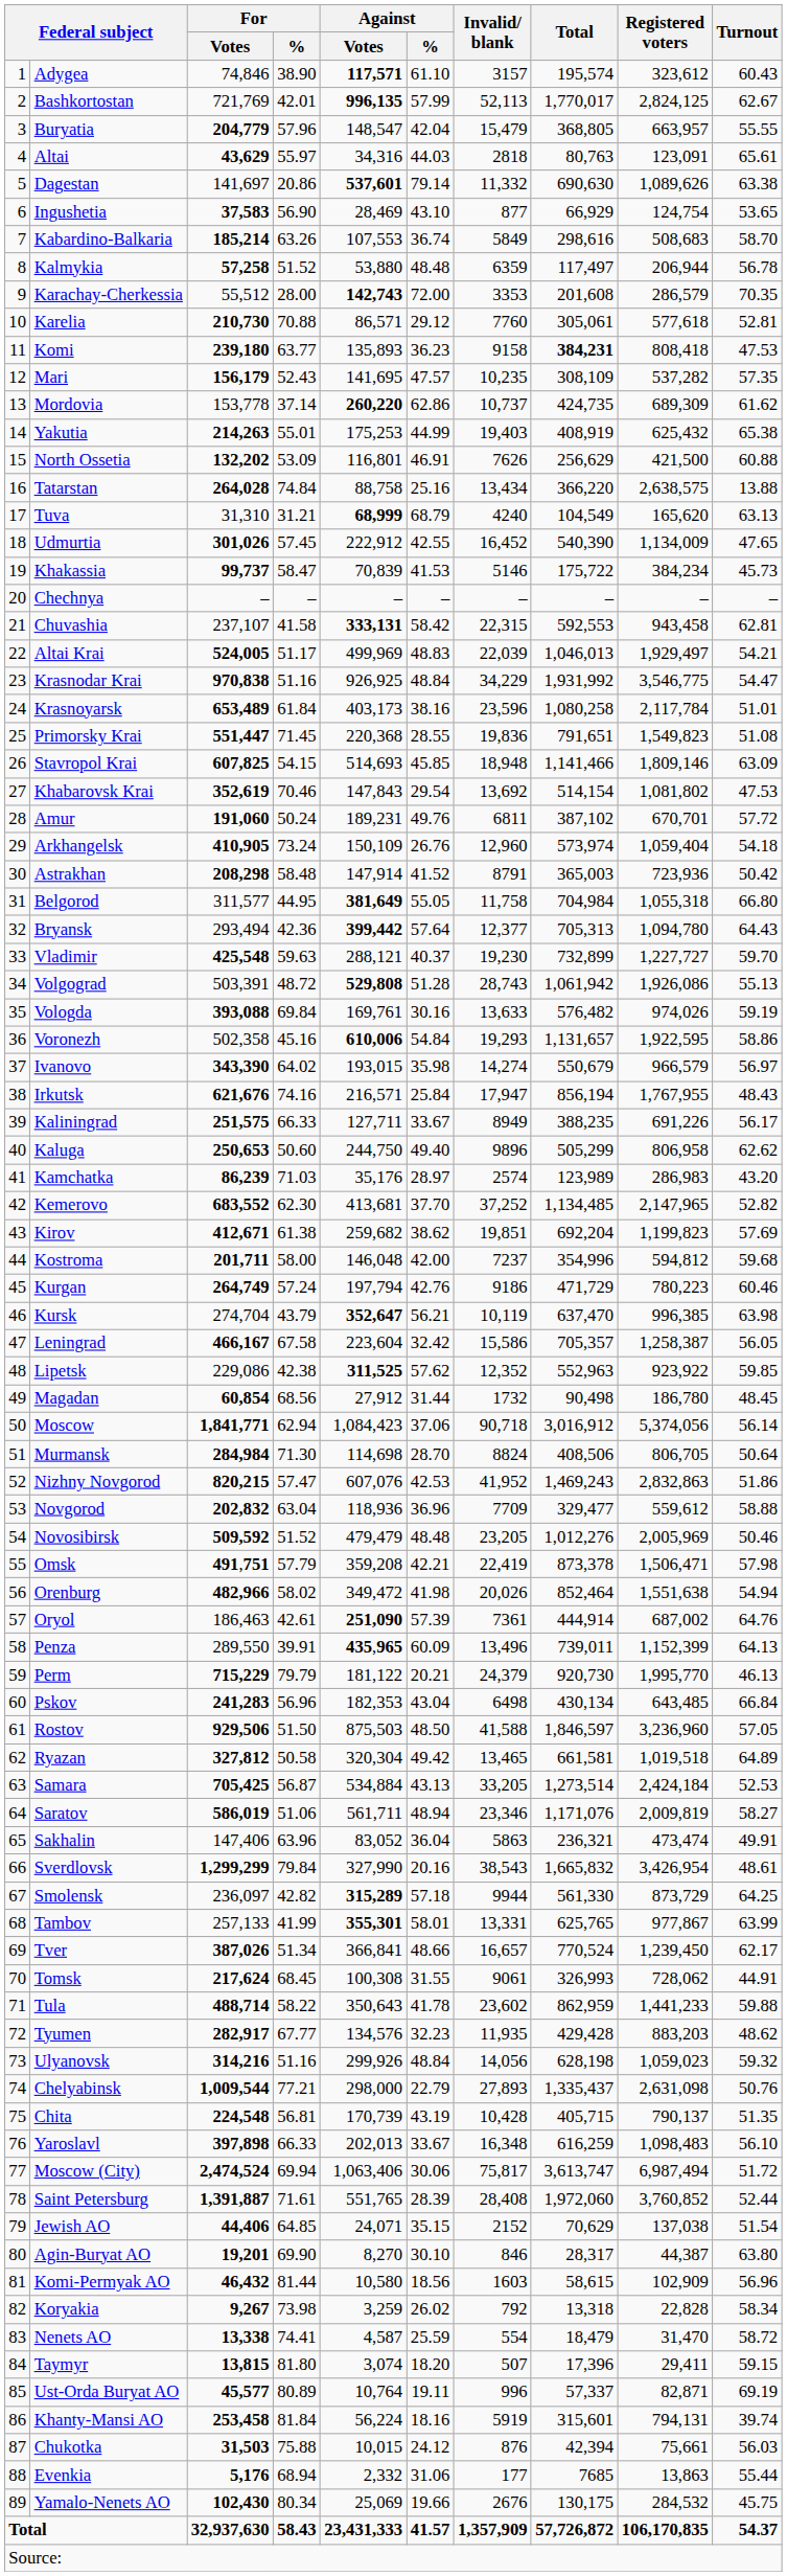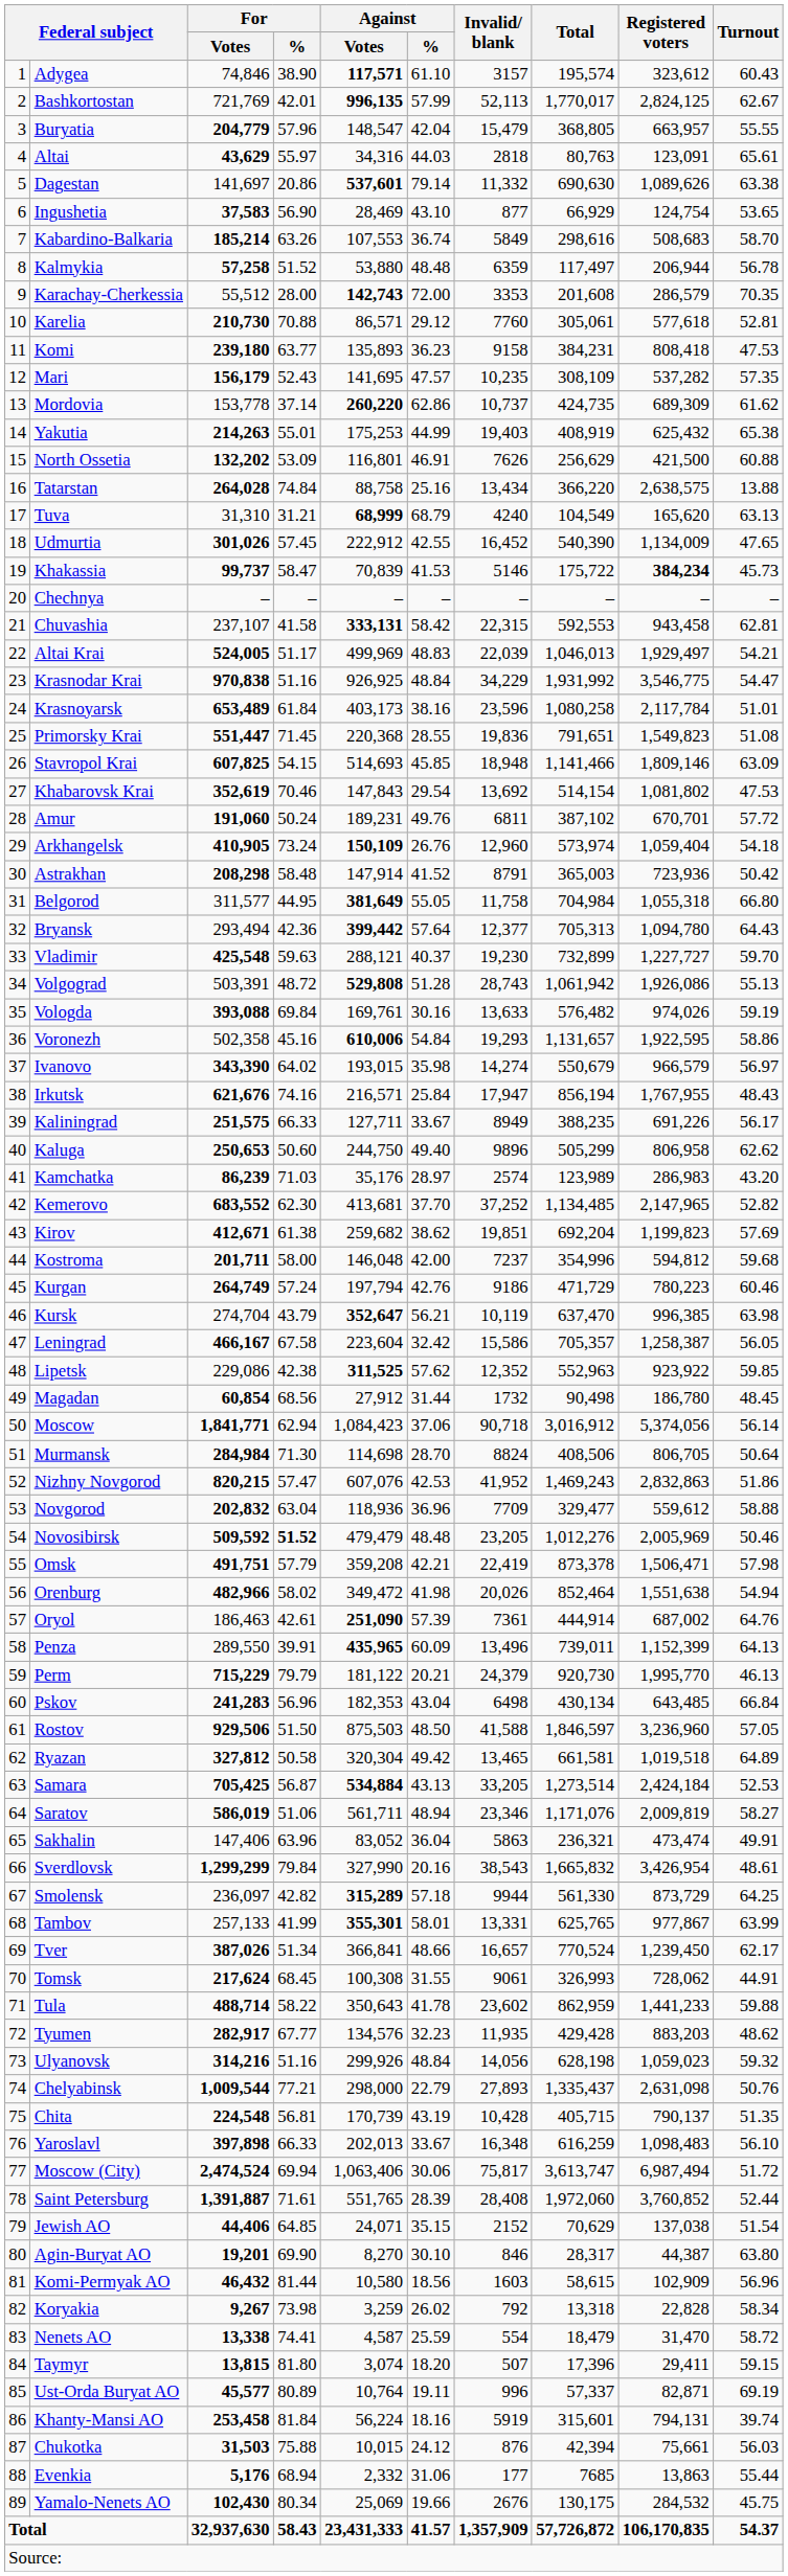Komi | Total: bold -> normal
Khakassia | Registered voters: normal -> bold
Arkhangelsk | Against / Votes: normal -> bold
Novosibirsk | For / %: normal -> bold
Samara | Against / Votes: normal -> bold
